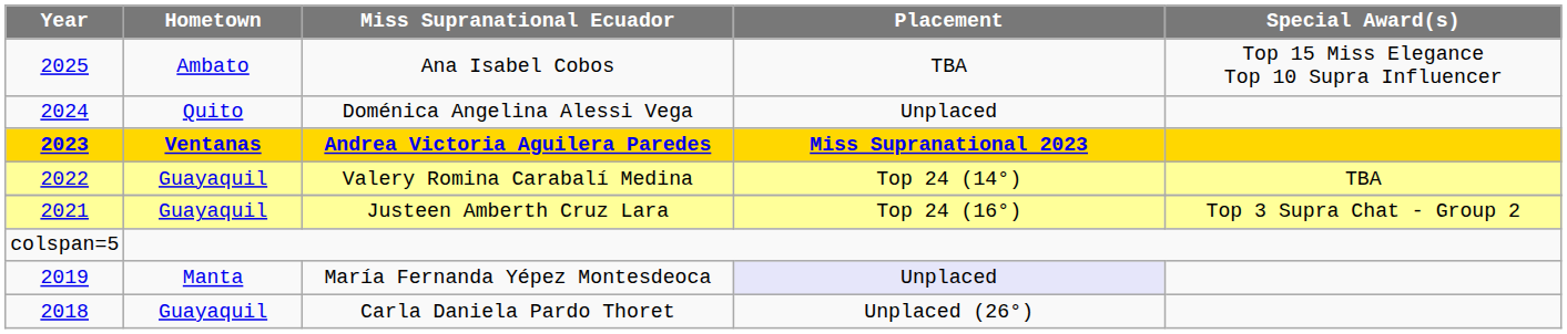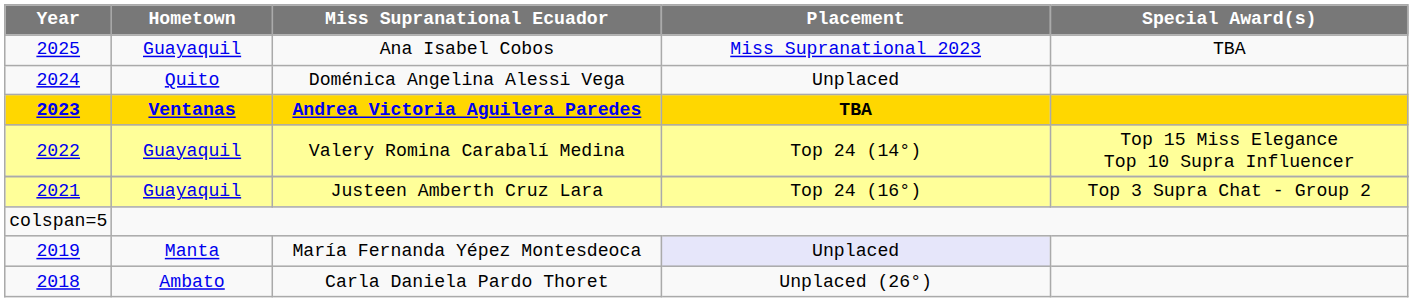Ana Isabel Cobos | Hometown: Ambato -> Guayaquil
Ana Isabel Cobos | Placement: TBA -> Miss Supranational 2023
Ana Isabel Cobos | Special Award(s): Top 15 Miss Elegance Top 10 Supra Influencer -> TBA
Andrea Victoria Aguilera Paredes | Placement: Miss Supranational 2023 -> TBA
Valery Romina Carabalí Medina | Special Award(s): TBA -> Top 15 Miss Elegance Top 10 Supra Influencer
Carla Daniela Pardo Thoret | Hometown: Guayaquil -> Ambato
